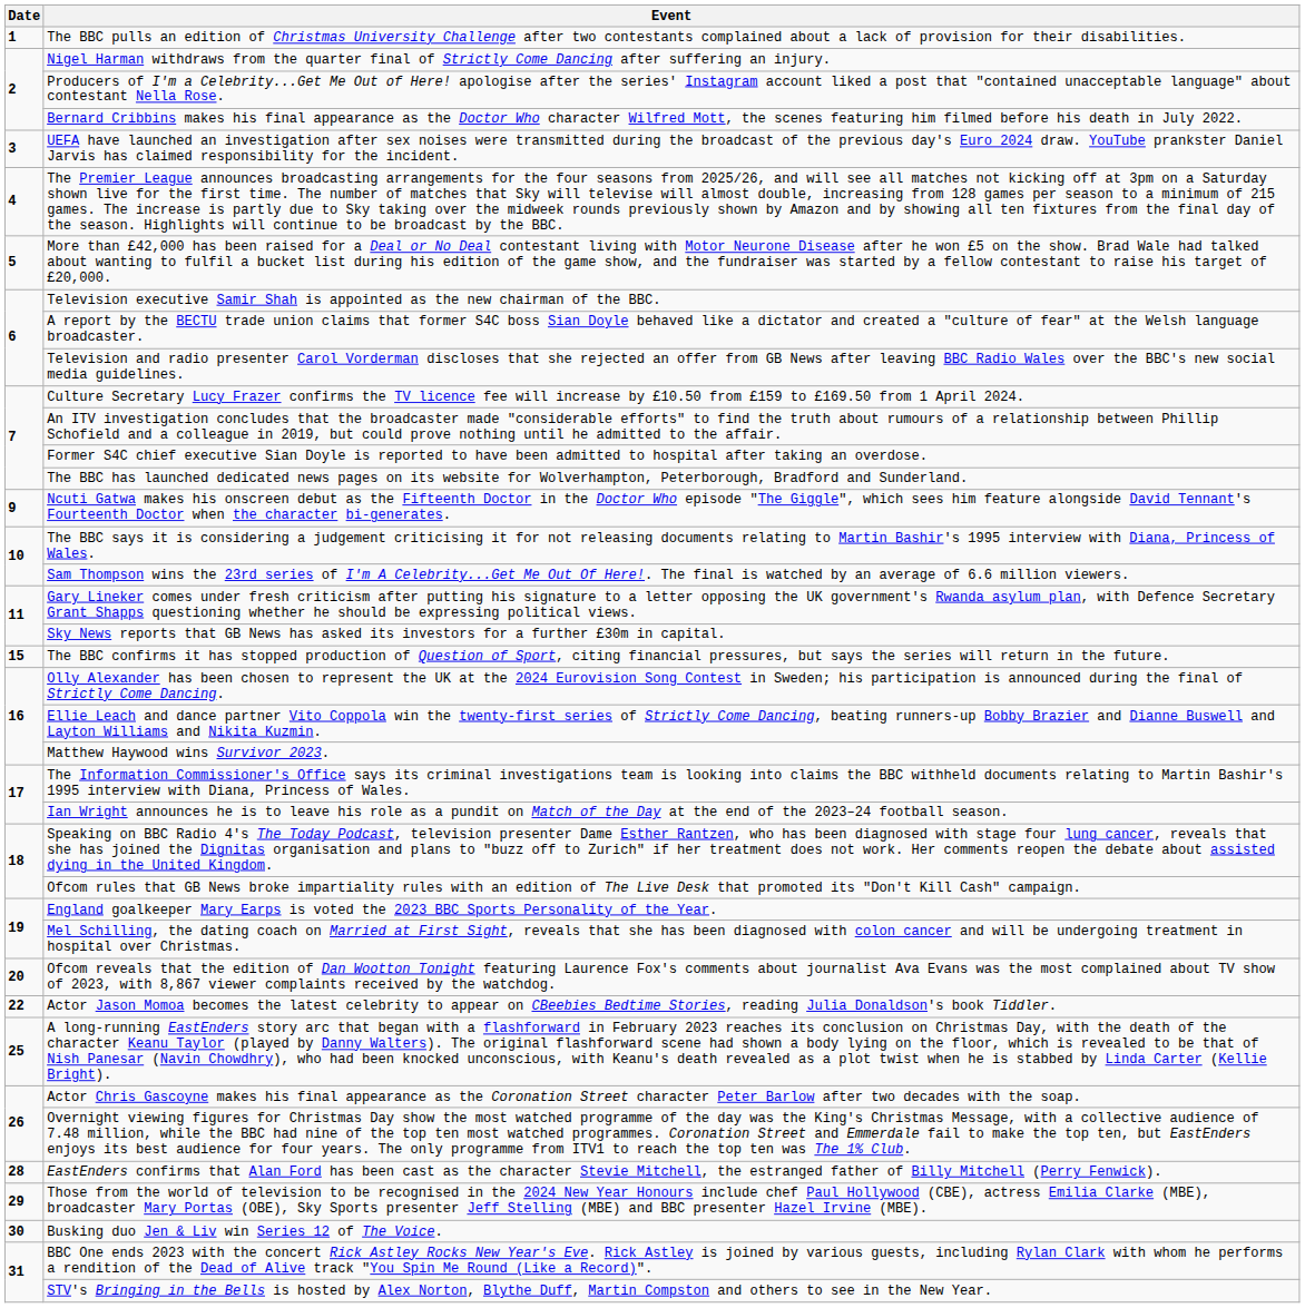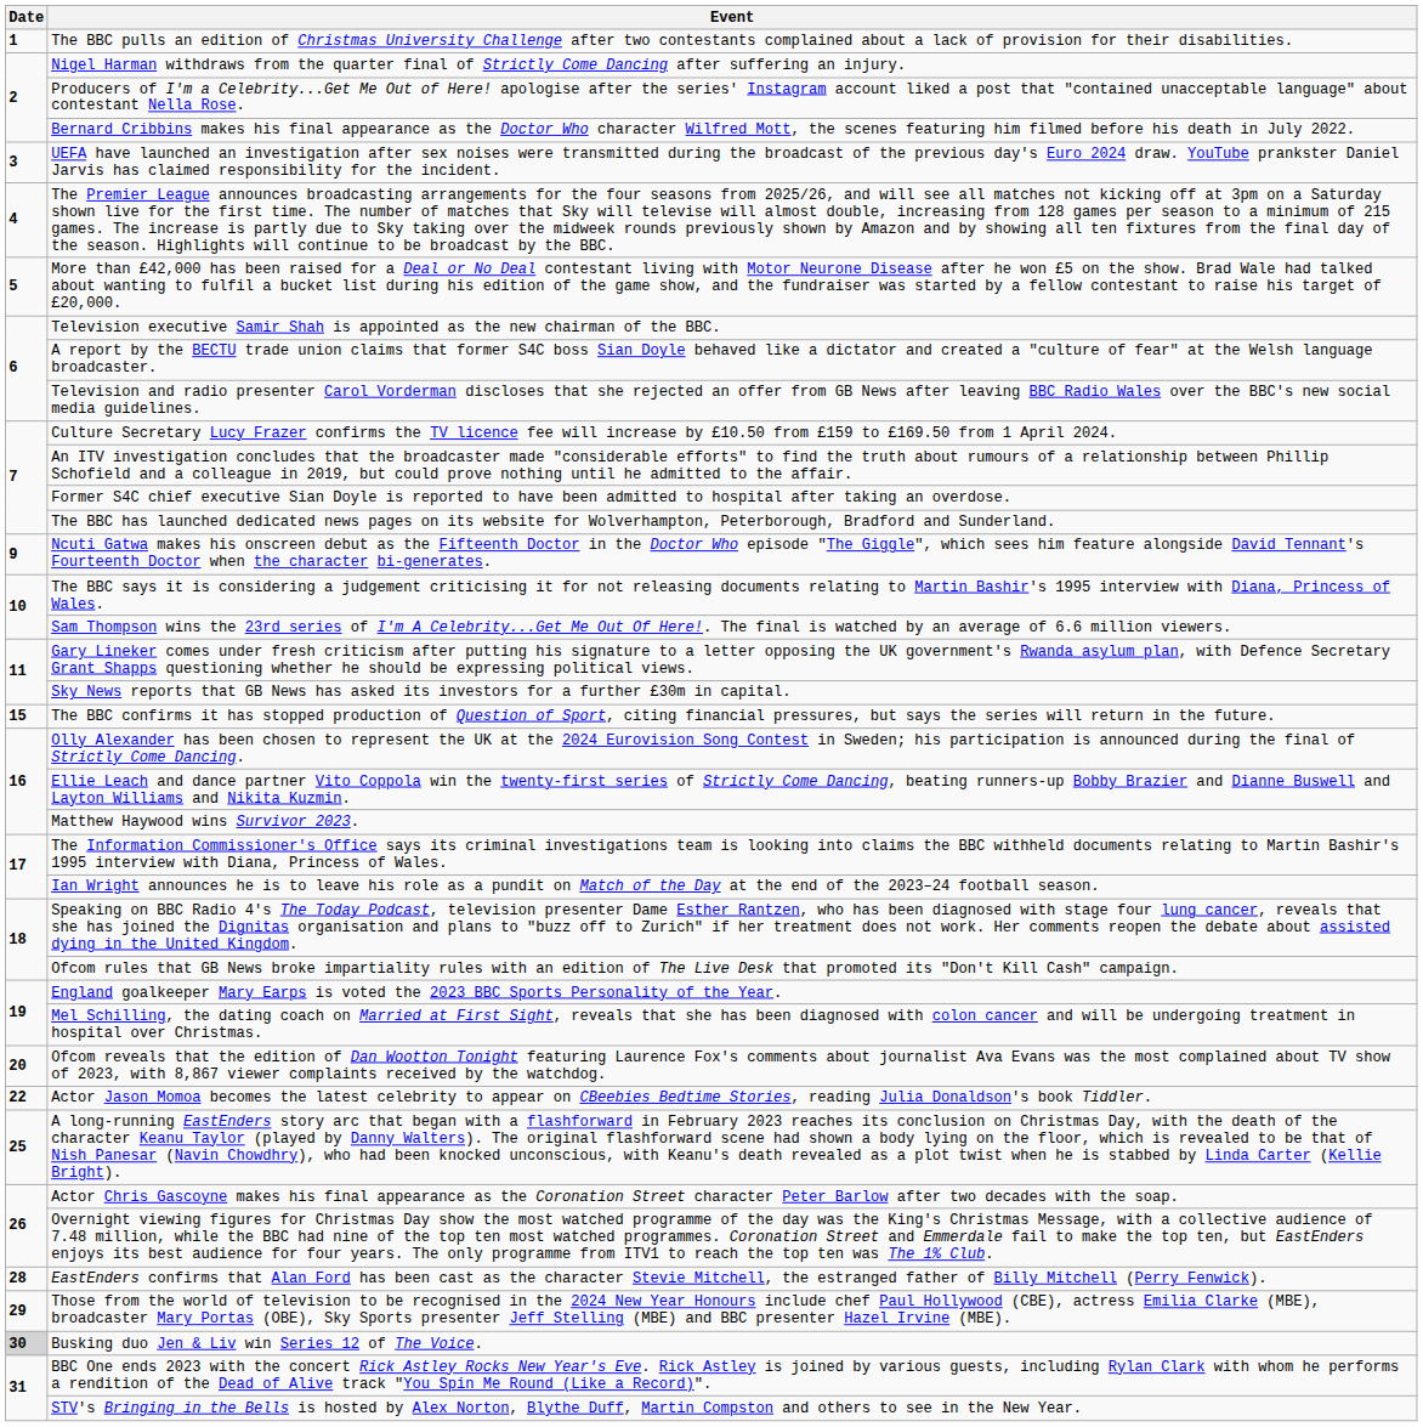Busking duo Jen & Liv win Series 12 of The Voice. | Date: no background -> lightgrey background
